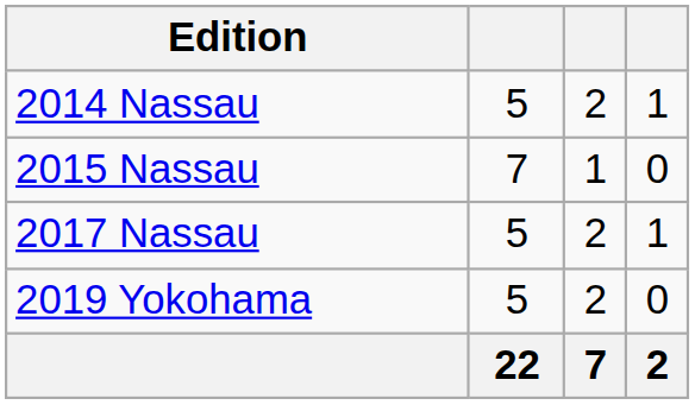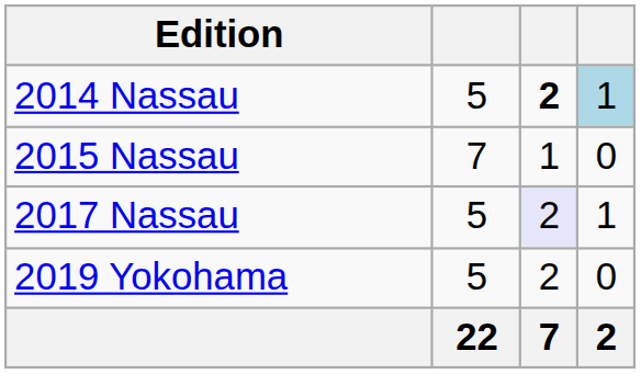2014 Nassau | column 3: normal -> bold
2014 Nassau | column 4: no background -> lightblue background
2017 Nassau | column 3: no background -> lavender background
